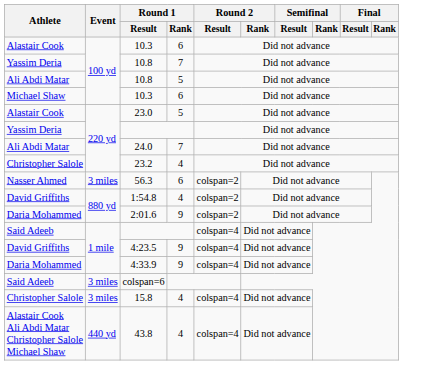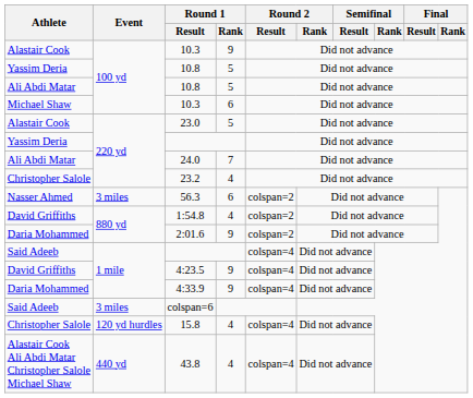Alastair Cook / 10.3 | Round 1 / Rank: 6 -> 9
Yassim Deria / 10.8 | Round 1 / Rank: 7 -> 5
15.8 | Event: 3 miles -> 120 yd hurdles
